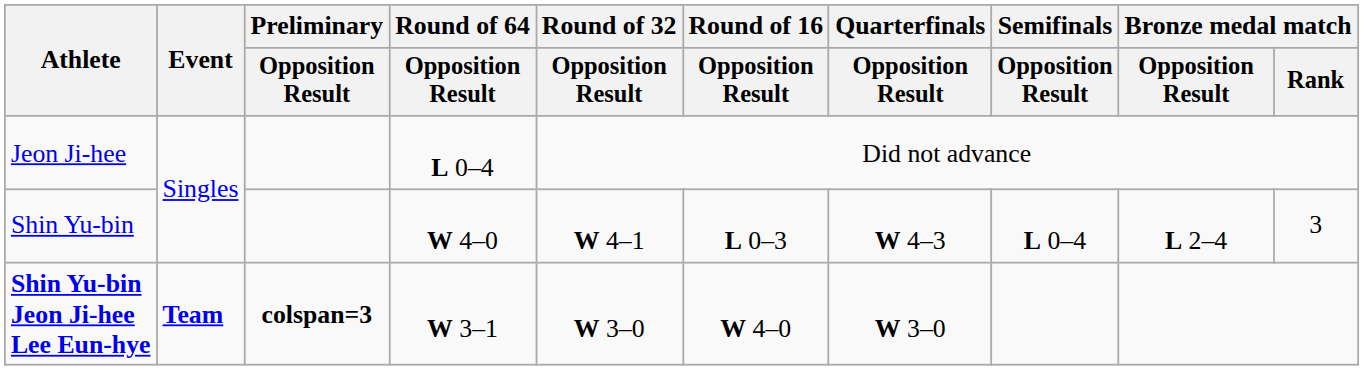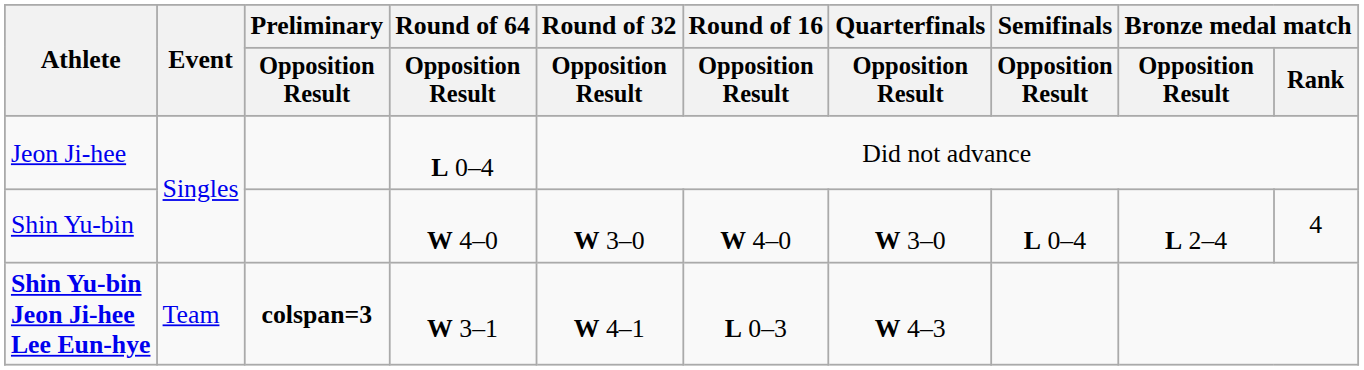Shin Yu-bin | Round of 32 / Opposition Result: W 4–1 -> W 3–0
Shin Yu-bin | Round of 16 / Opposition Result: L 0–3 -> W 4–0
Shin Yu-bin | Quarterfinals / Opposition Result: W 4–3 -> W 3–0
Shin Yu-bin | Bronze medal match / Rank: 3 -> 4
Shin Yu-bin Jeon Ji-hee Lee Eun-hye | Event: bold -> normal
Shin Yu-bin Jeon Ji-hee Lee Eun-hye | Round of 32 / Opposition Result: W 3–0 -> W 4–1
Shin Yu-bin Jeon Ji-hee Lee Eun-hye | Round of 16 / Opposition Result: W 4–0 -> L 0–3
Shin Yu-bin Jeon Ji-hee Lee Eun-hye | Quarterfinals / Opposition Result: W 3–0 -> W 4–3
